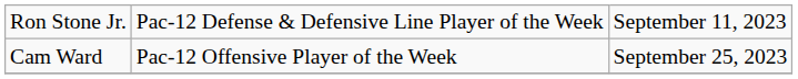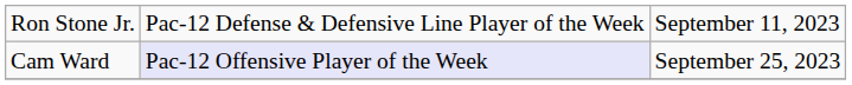Cam Ward | column 2: no background -> lavender background
